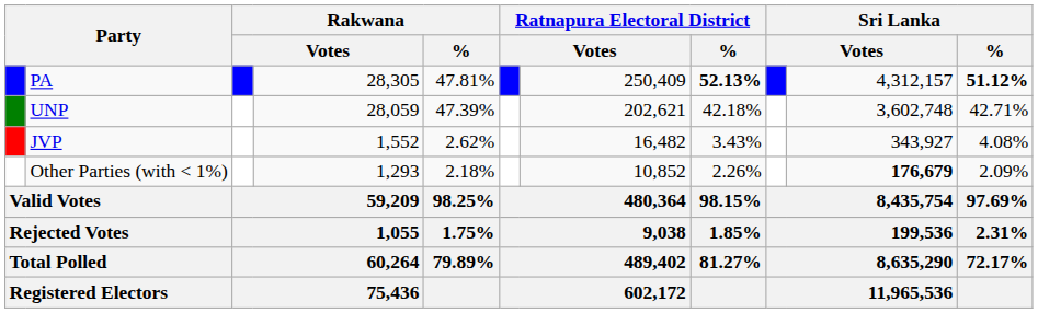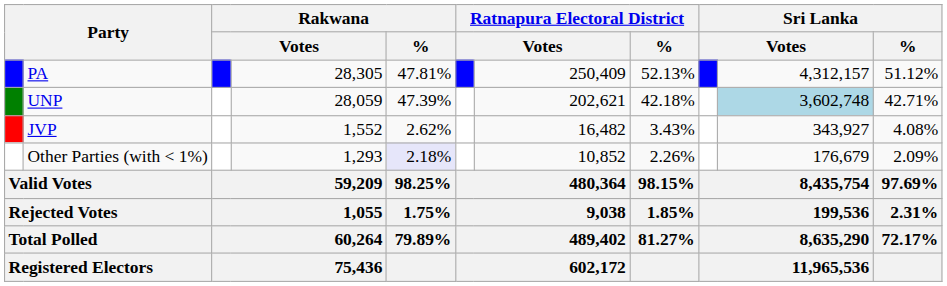PA | Ratnapura Electoral District / %: bold -> normal
PA | Sri Lanka / %: bold -> normal
UNP | column 10: no background -> lightblue background
Other Parties (with < 1%) | Rakwana / %: no background -> lavender background
Other Parties (with < 1%) | column 10: bold -> normal
